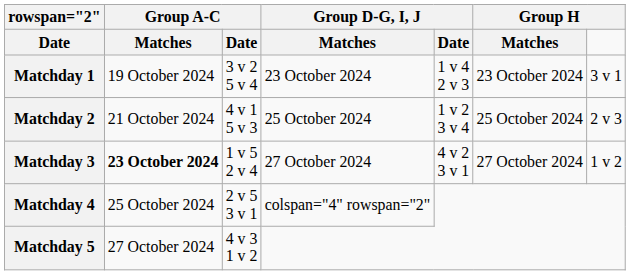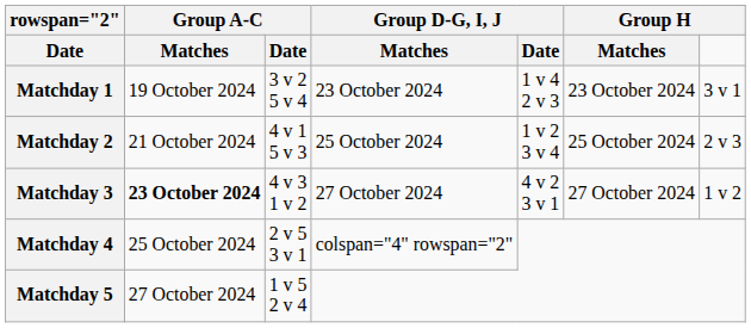Matchday 3 | Group A-C / Date: 1 v 5 2 v 4 -> 4 v 3 1 v 2
Matchday 5 | Group A-C / Date: 4 v 3 1 v 2 -> 1 v 5 2 v 4
